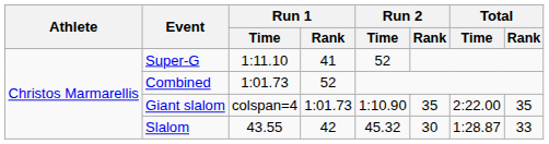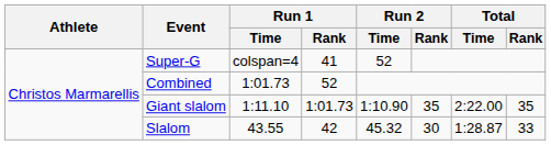Super-G | Run 1 / Time: 1:11.10 -> colspan=4
Giant slalom | Run 1 / Time: colspan=4 -> 1:11.10
